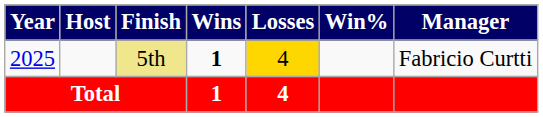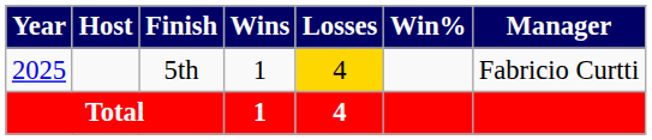2025 | Finish: khaki background -> no background
2025 | Wins: bold -> normal
